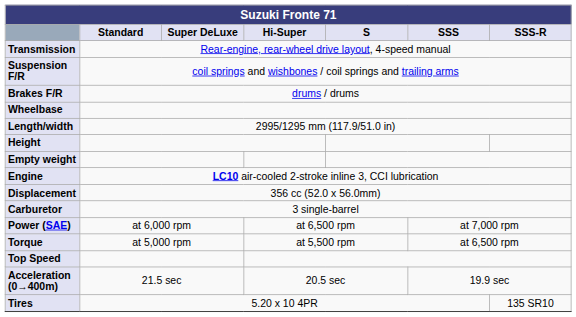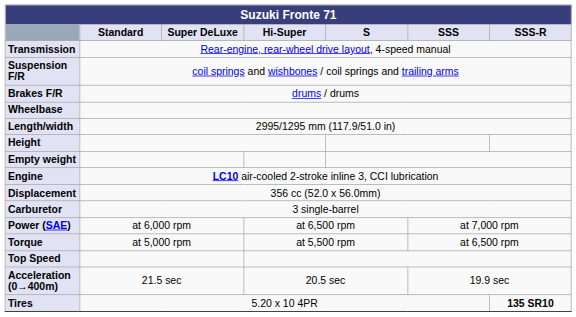Tires | SSS-R: normal -> bold
